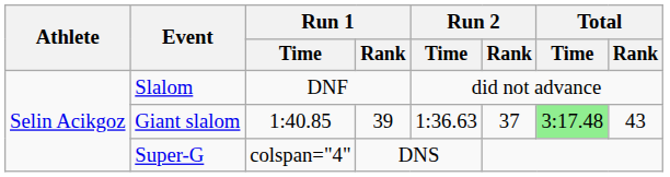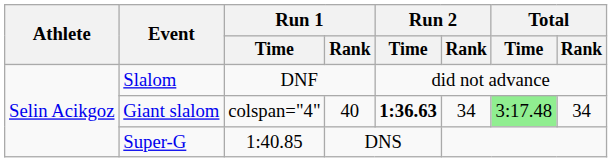Giant slalom | Run 1 / Time: 1:40.85 -> colspan="4"
Giant slalom | Run 1 / Rank: 39 -> 40
Giant slalom | Run 2 / Time: normal -> bold
Giant slalom | Run 2 / Rank: 37 -> 34
Giant slalom | Total / Rank: 43 -> 34
Super-G | Run 1 / Time: colspan="4" -> 1:40.85
